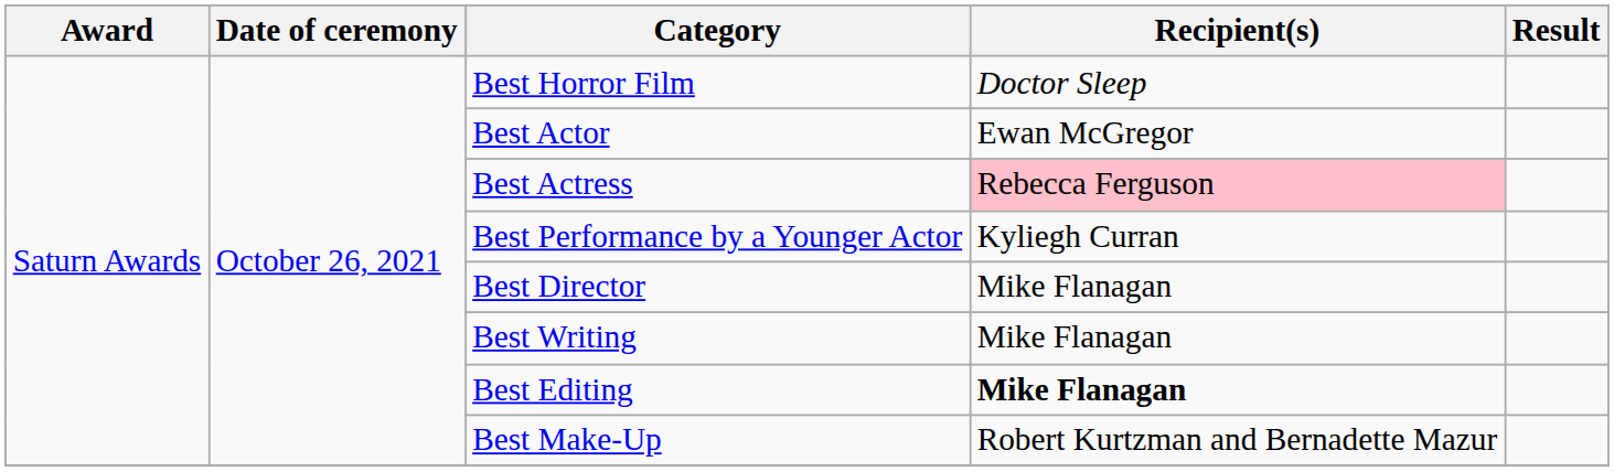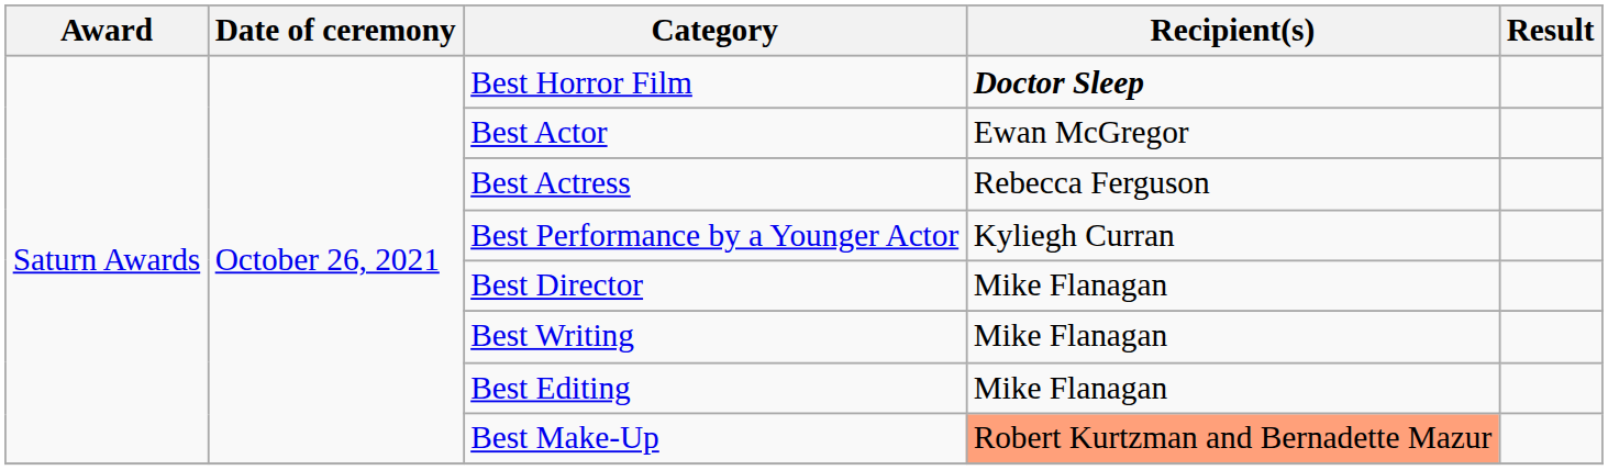Best Horror Film | Recipient(s): normal -> bold
Best Actress | Recipient(s): pink background -> no background
Best Editing | Recipient(s): bold -> normal
Best Make-Up | Recipient(s): no background -> lightsalmon background
